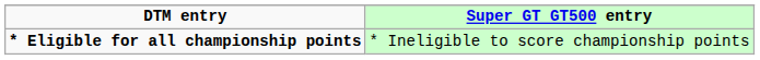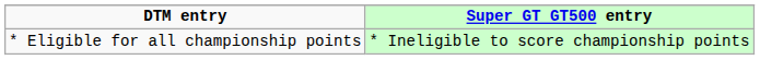row 2 | DTM entry: bold -> normal
